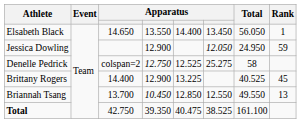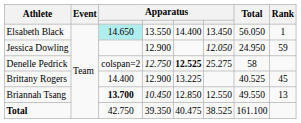Elsabeth Black | column 3: no background -> paleturquoise background
Denelle Pedrick | column 5: normal -> bold
Briannah Tsang | column 3: normal -> bold
